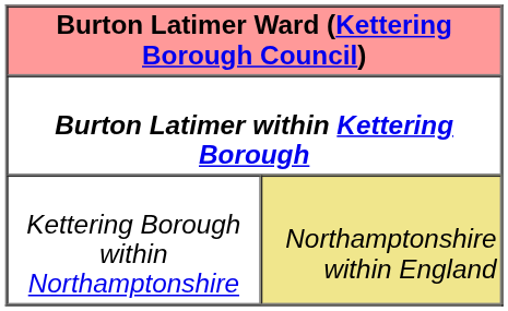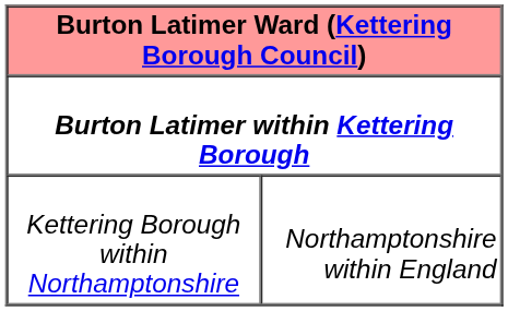Kettering Borough within Northamptonshire | column 2: khaki background -> no background
